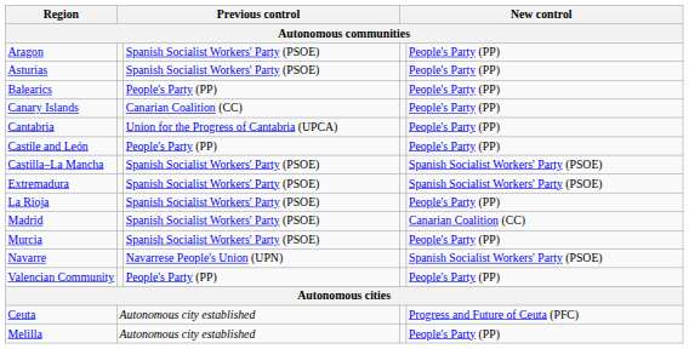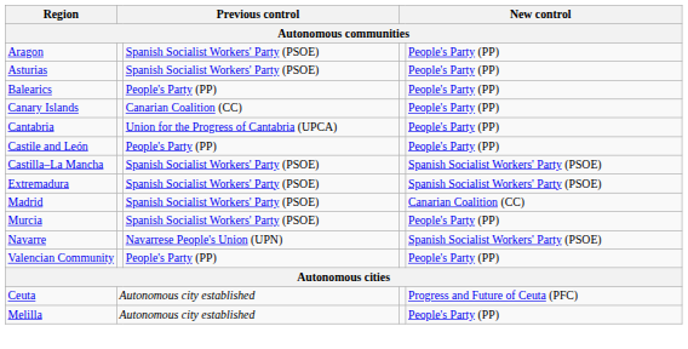- row: La Rioja | Spanish Socialist Workers' Party (PSOE) | People's Party (PP)
